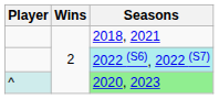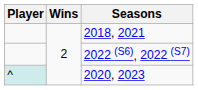2022 (S6), 2022 (S7) | Seasons: paleturquoise background -> no background
2020, 2023 | Seasons: lightgreen background -> no background
